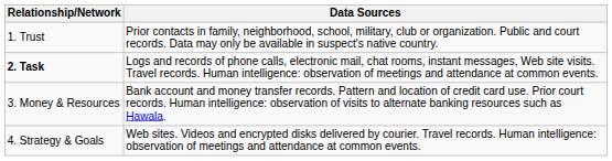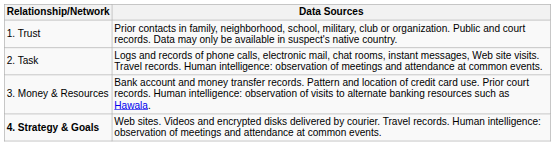2. Task | Relationship/Network: bold -> normal
4. Strategy & Goals | Relationship/Network: normal -> bold
